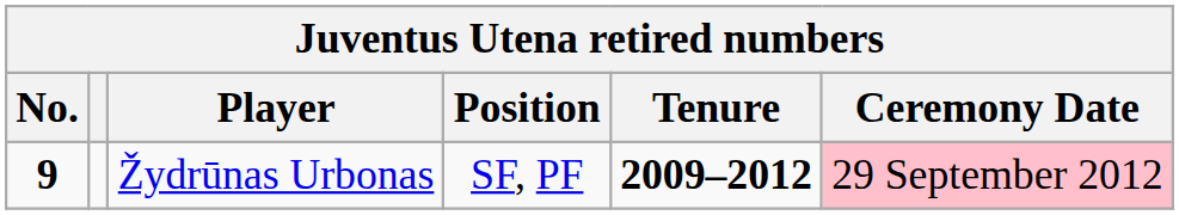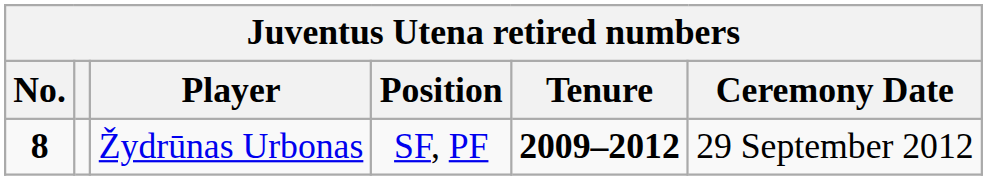Žydrūnas Urbonas | No.: 9 -> 8
Žydrūnas Urbonas | Ceremony Date: pink background -> no background
